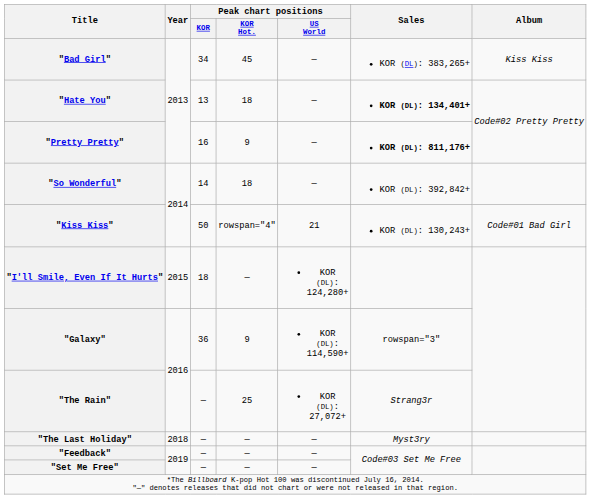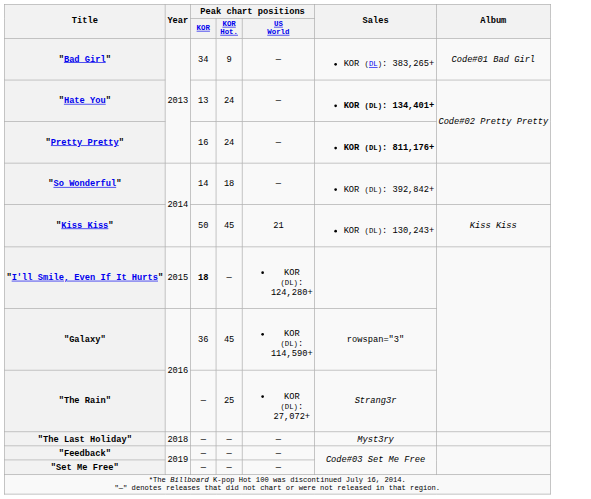"Bad Girl" | Peak chart positions / KOR Hot.: 45 -> 9
"Bad Girl" | Album: Kiss Kiss -> Code#01 Bad Girl
"Hate You" | Peak chart positions / KOR Hot.: 18 -> 24
"Pretty Pretty" | Peak chart positions / KOR Hot.: 9 -> 24
"Kiss Kiss" | Peak chart positions / KOR Hot.: rowspan="4" -> 45
"Kiss Kiss" | Album: Code#01 Bad Girl -> Kiss Kiss
"I'll Smile, Even If It Hurts" | Peak chart positions / KOR: normal -> bold
"Galaxy" | Peak chart positions / KOR Hot.: 9 -> 45
